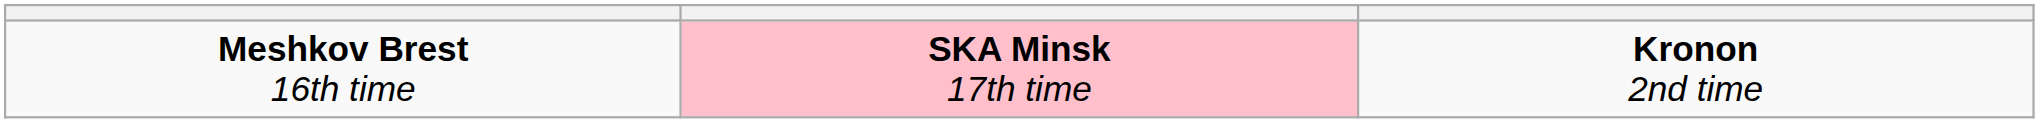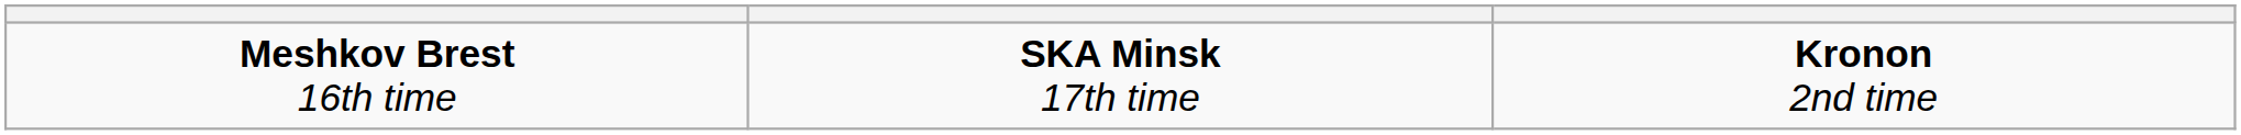Meshkov Brest 16th time | column 2: pink background -> no background
